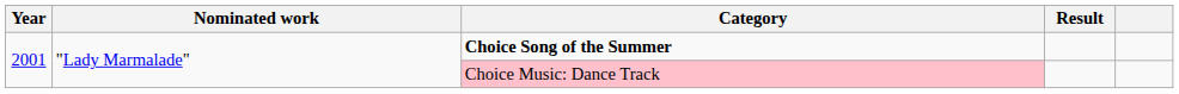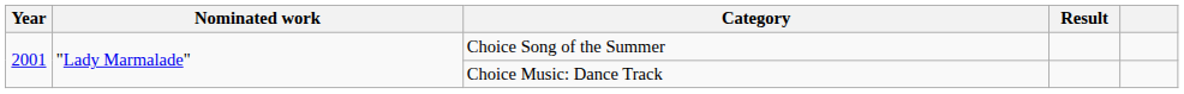Choice Song of the Summer | Category: bold -> normal
Choice Music: Dance Track | Category: pink background -> no background
